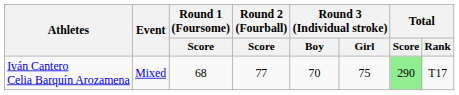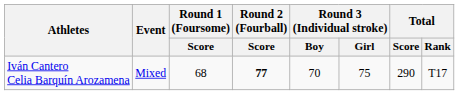Iván Cantero Celia Barquín Arozamena | Round 2 (Fourball) / Score: normal -> bold
Iván Cantero Celia Barquín Arozamena | Total / Score: lightgreen background -> no background
